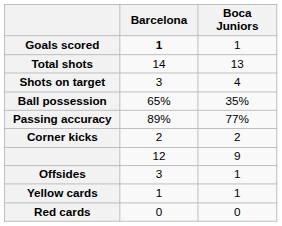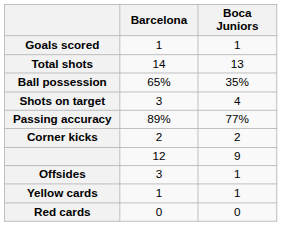Goals scored | Barcelona: bold -> normal
rows swapped: Shots on target <-> Ball possession
